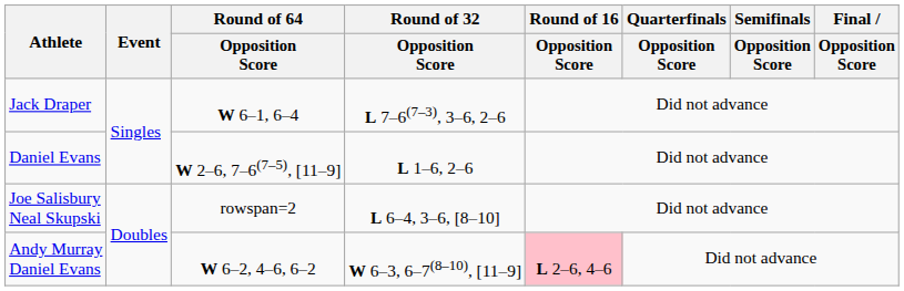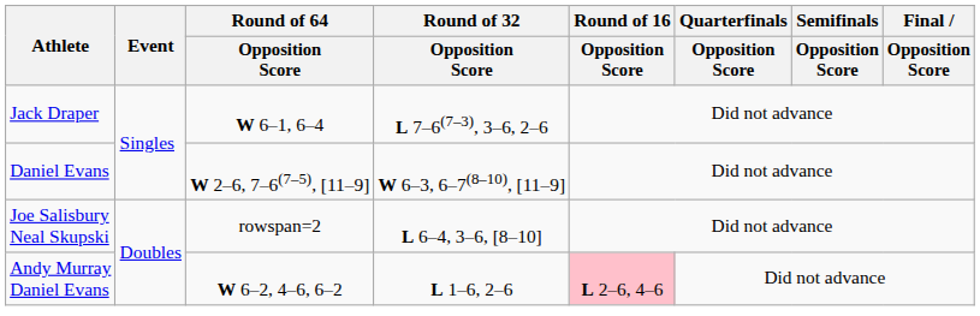Daniel Evans | Round of 32 / Opposition Score: L 1–6, 2–6 -> W 6–3, 6–7(8–10), [11–9]
Andy Murray Daniel Evans | Round of 32 / Opposition Score: W 6–3, 6–7(8–10), [11–9] -> L 1–6, 2–6
